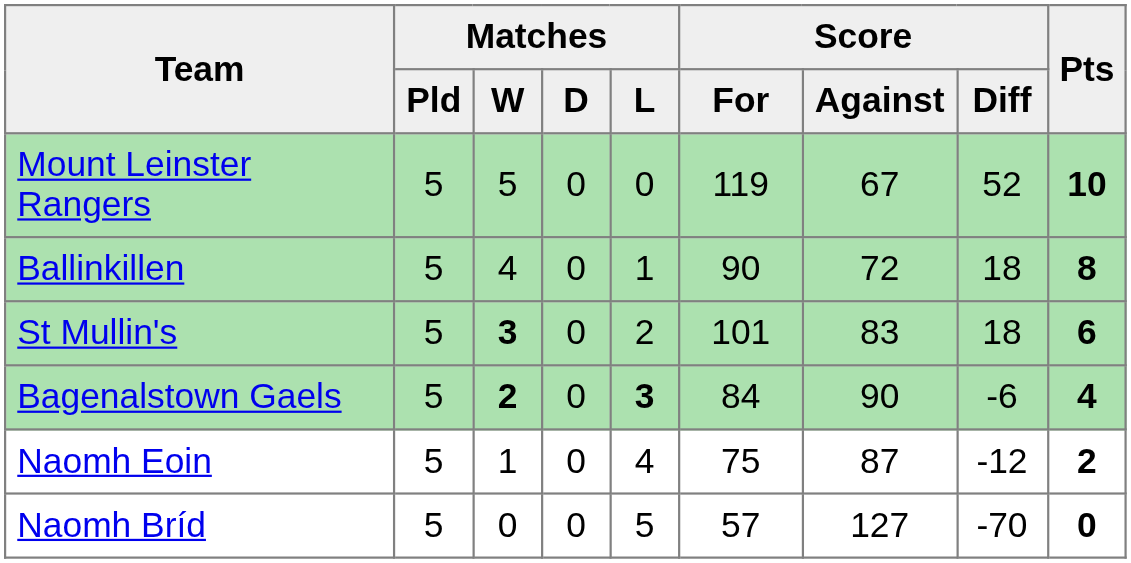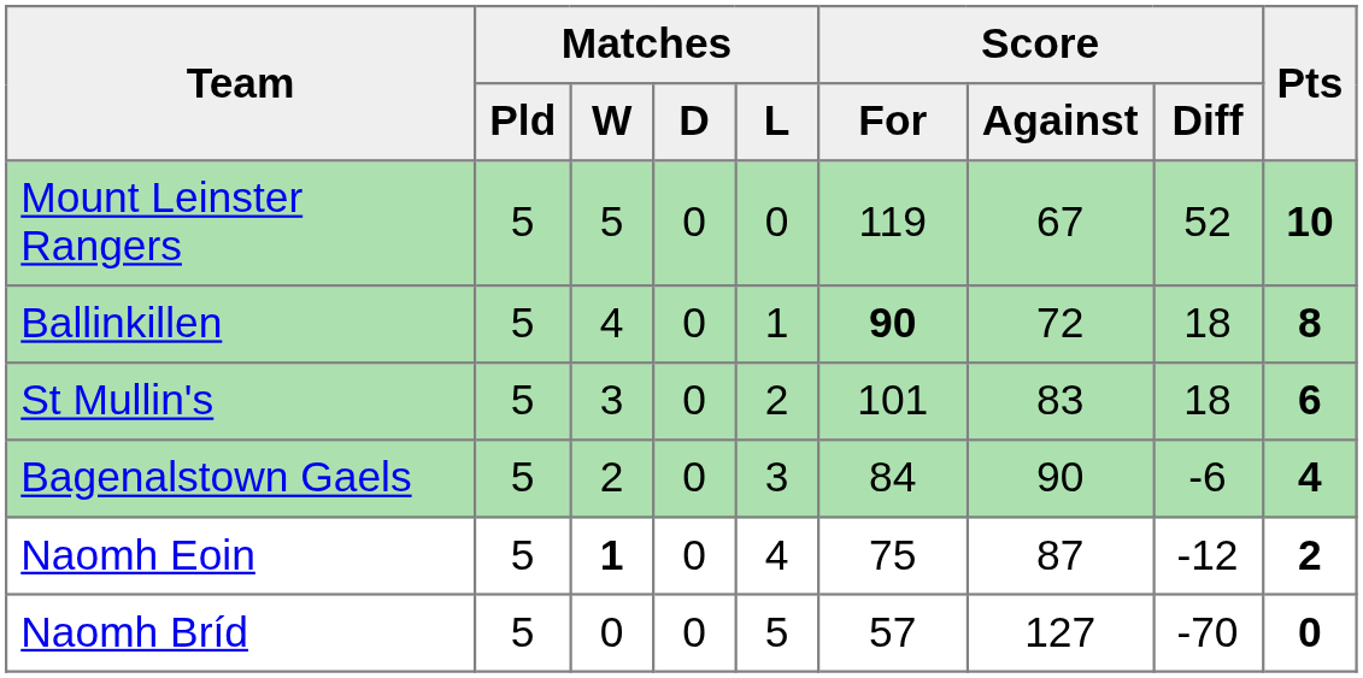Ballinkillen | Score / For: normal -> bold
St Mullin's | Matches / W: bold -> normal
Bagenalstown Gaels | Matches / W: bold -> normal
Bagenalstown Gaels | Matches / L: bold -> normal
Naomh Eoin | Matches / W: normal -> bold
